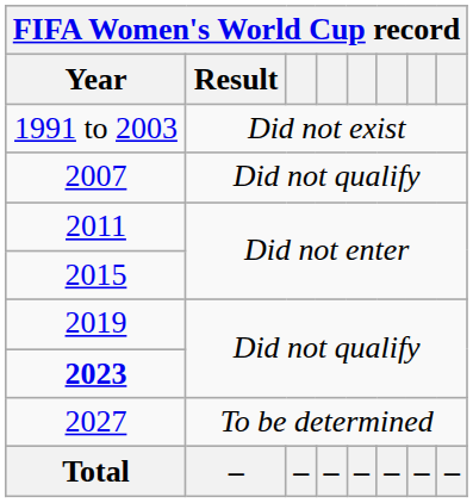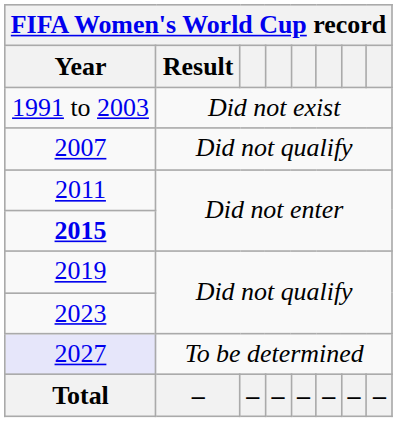2015 | Year: normal -> bold
2023 | Year: bold -> normal
2027 | Year: no background -> lavender background
